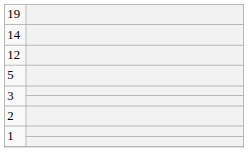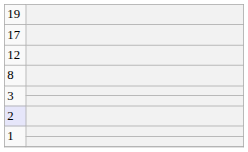row 2 | column 1: 14 -> 17
row 4 | column 1: 5 -> 8
row 7 | column 1: no background -> lavender background
